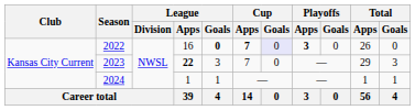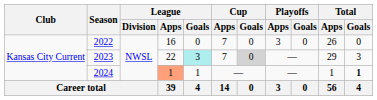2022 | League / Goals: bold -> normal
2022 | Cup / Apps: bold -> normal
2022 | Cup / Goals: lavender background -> no background
2022 | Playoffs / Apps: bold -> normal
2023 | League / Apps: bold -> normal
2023 | League / Goals: no background -> paleturquoise background
2023 | Cup / Goals: no background -> lightgrey background
2024 | League / Apps: no background -> lightsalmon background
2024 | Total / Goals: normal -> bold
